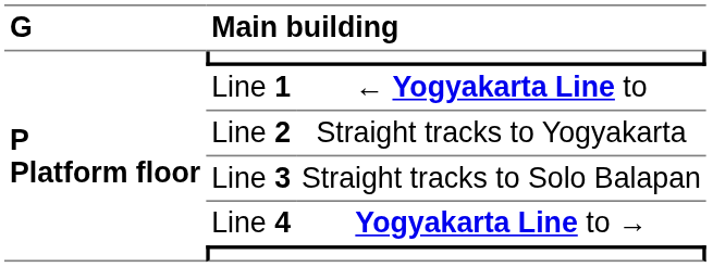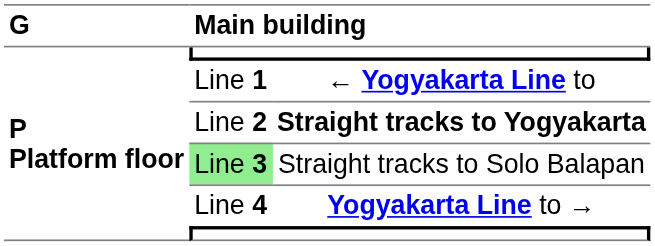Line 2 | column 3: normal -> bold
Line 3 | column 2: no background -> lightgreen background
